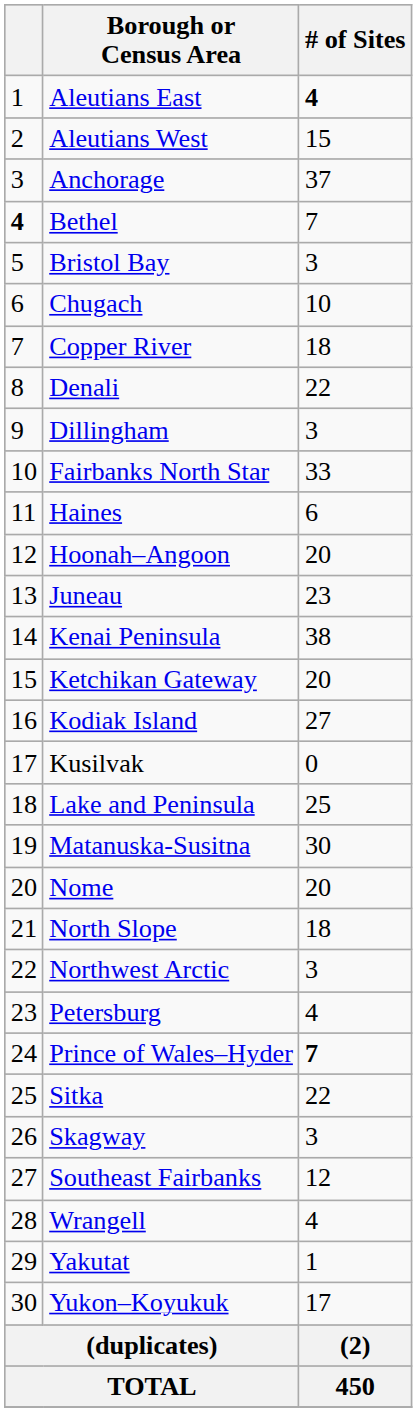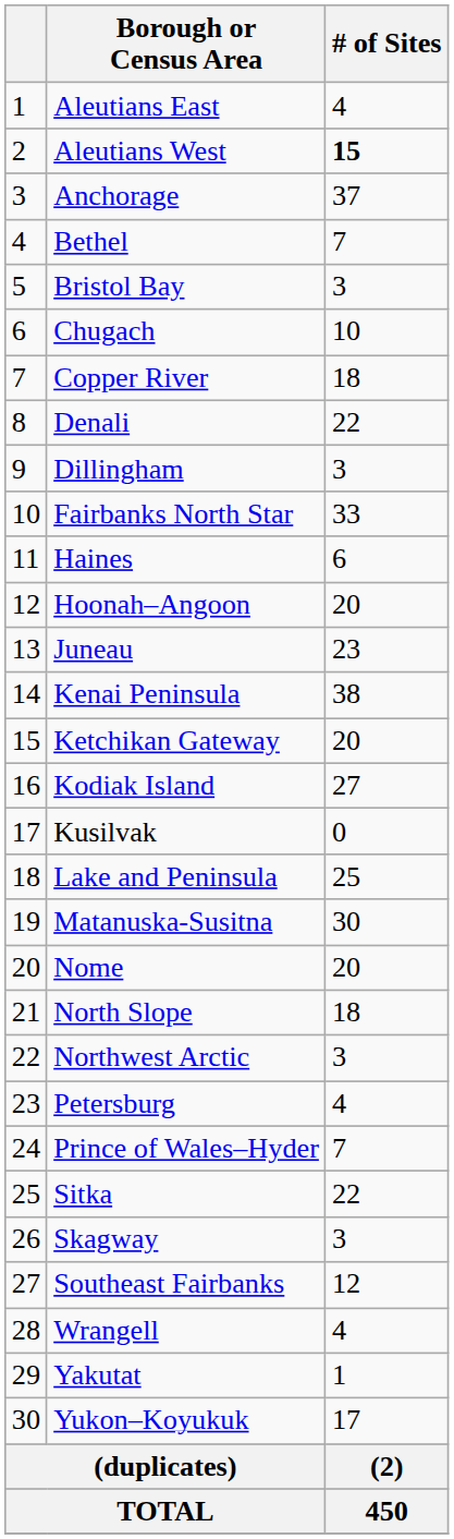Aleutians East | # of Sites: bold -> normal
Aleutians West | # of Sites: normal -> bold
Bethel | column 1: bold -> normal
Prince of Wales–Hyder | # of Sites: bold -> normal
